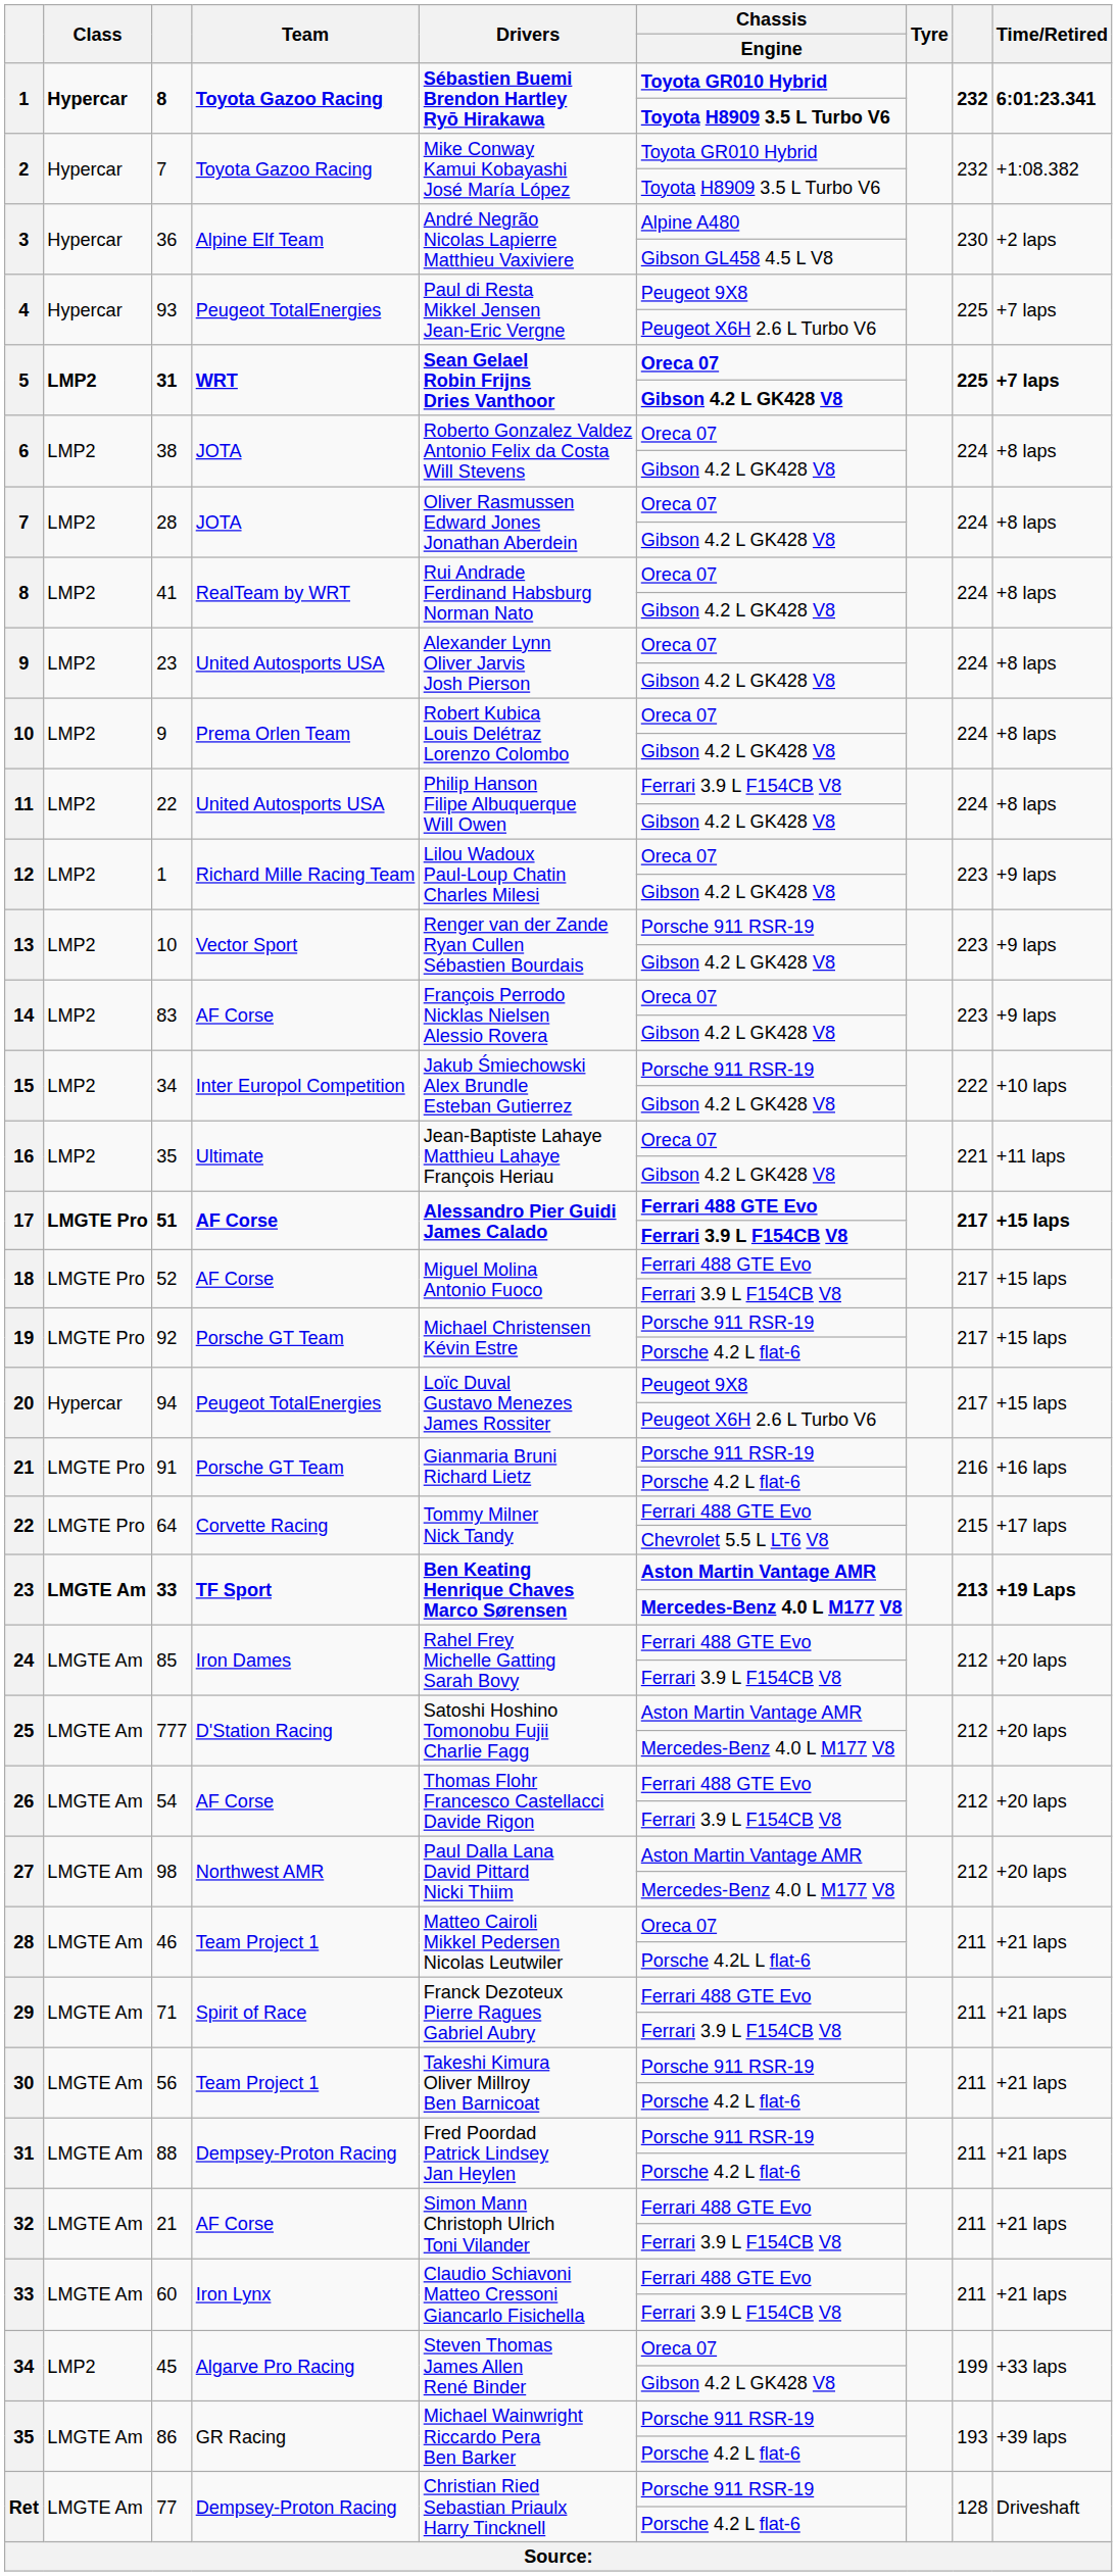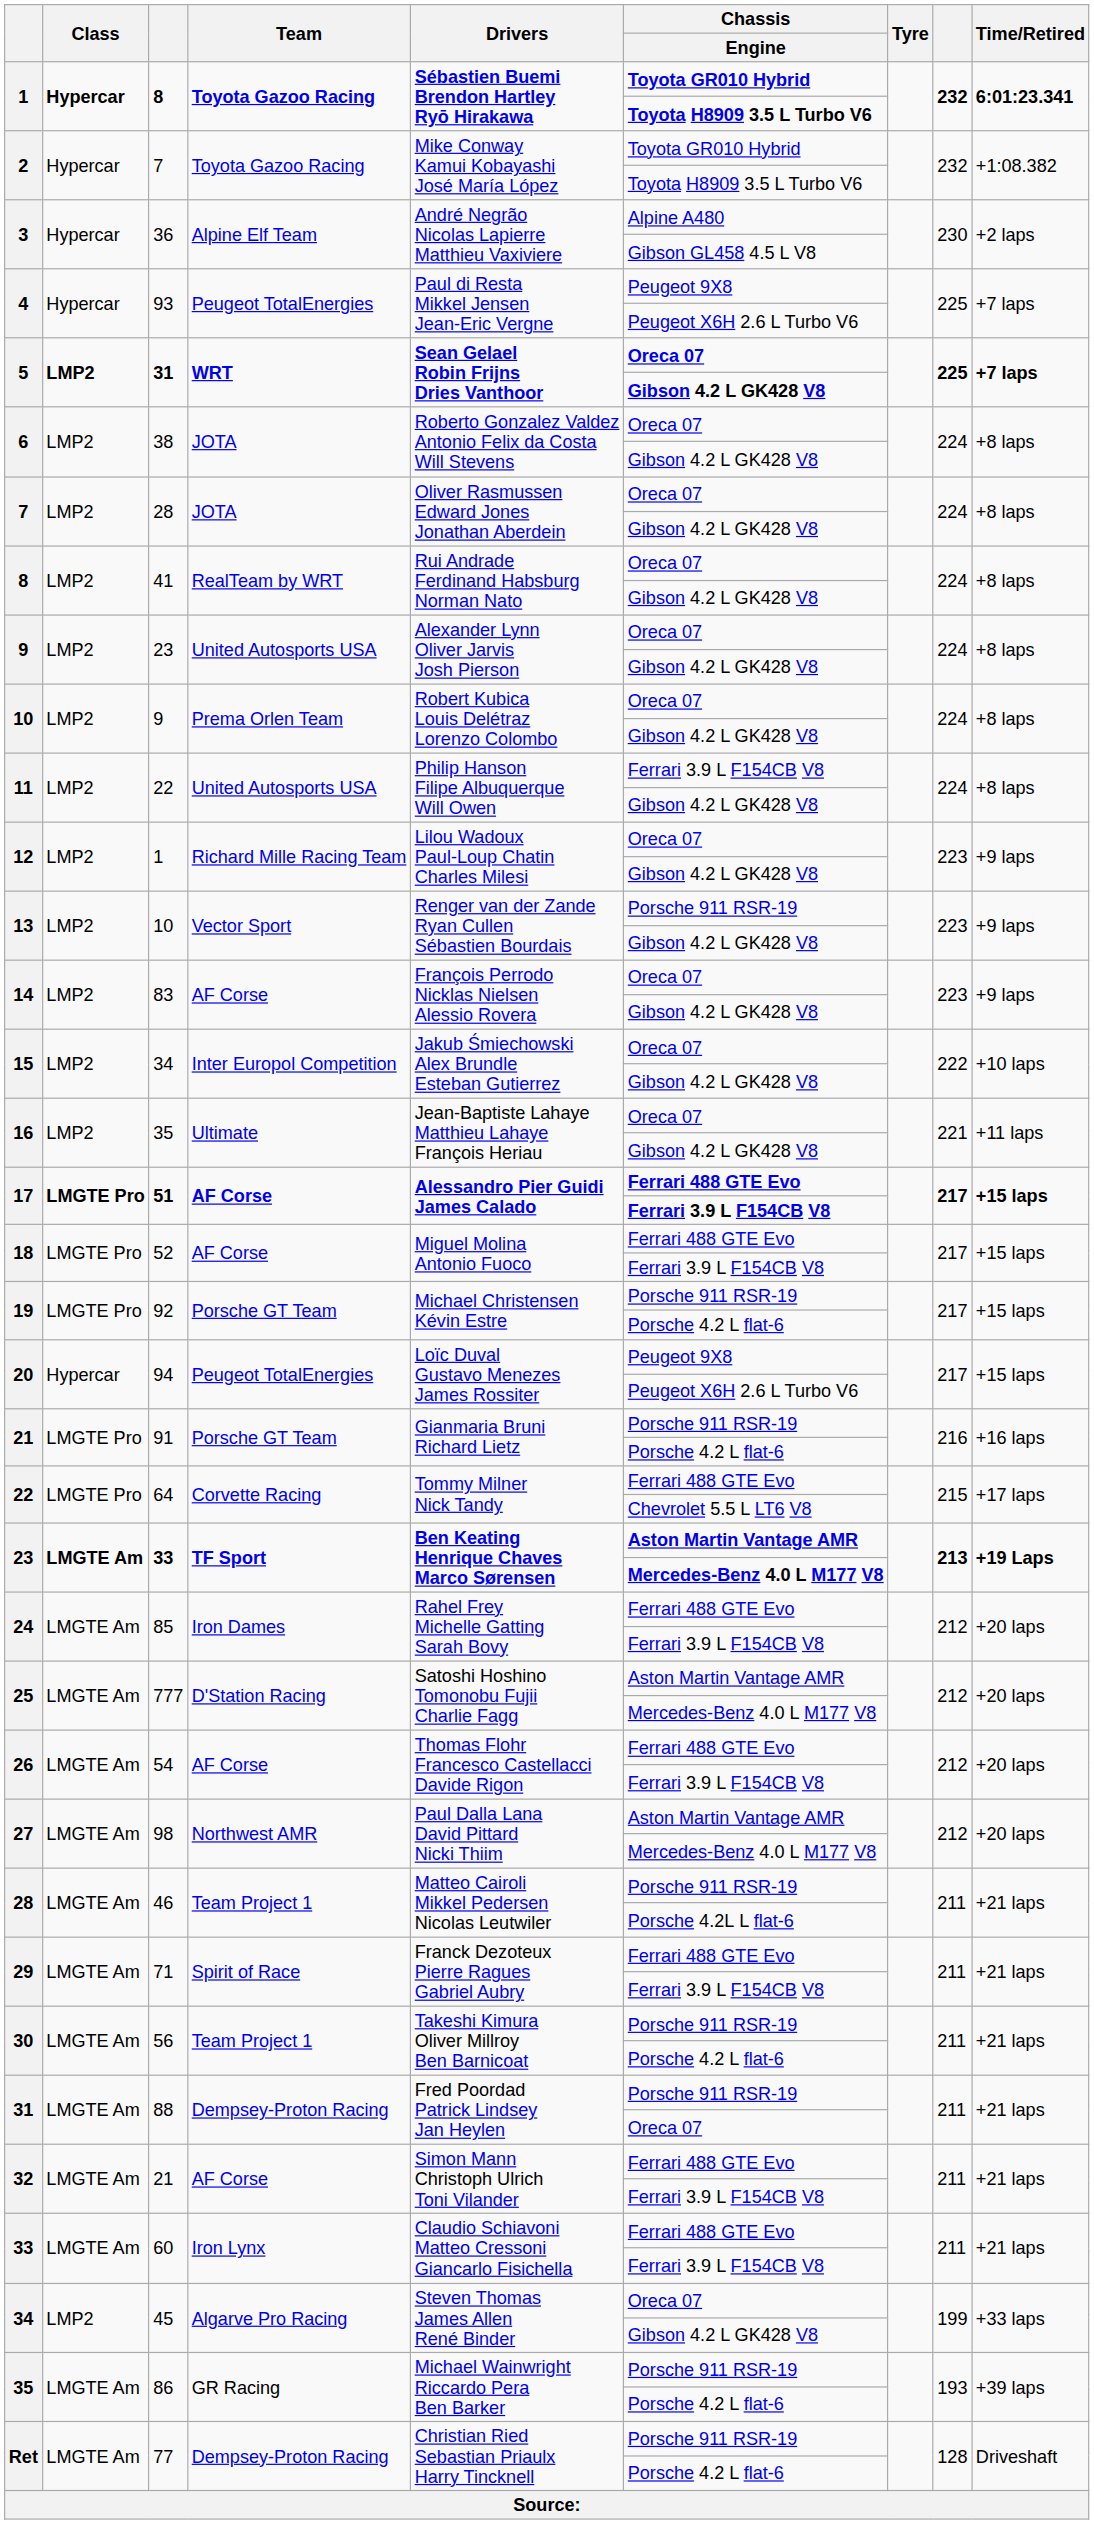row 31 | Chassis / Engine: Porsche 911 RSR-19 -> Oreca 07
row 57 | Chassis / Engine: Oreca 07 -> Porsche 911 RSR-19
row 64 | Chassis / Engine: Porsche 4.2 L flat-6 -> Oreca 07
